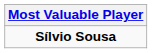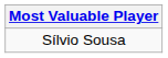row 2 | column 1: bold -> normal
